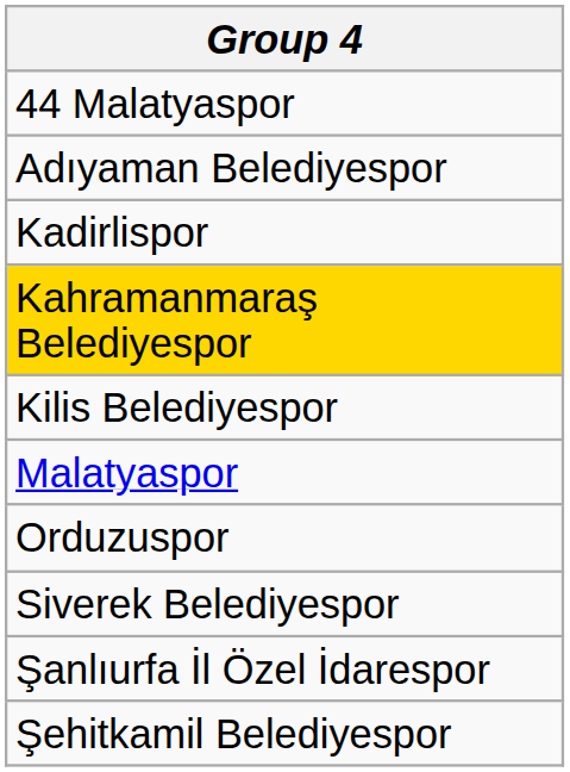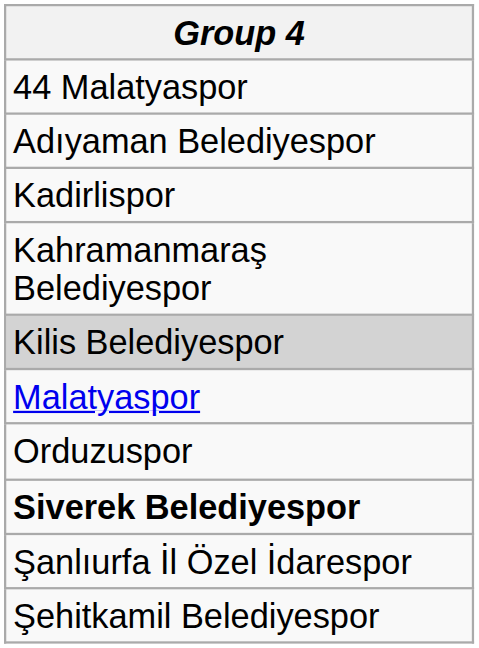row 5 | column 1: gold background -> no background
row 6 | column 1: no background -> lightgrey background
row 9 | column 1: normal -> bold
